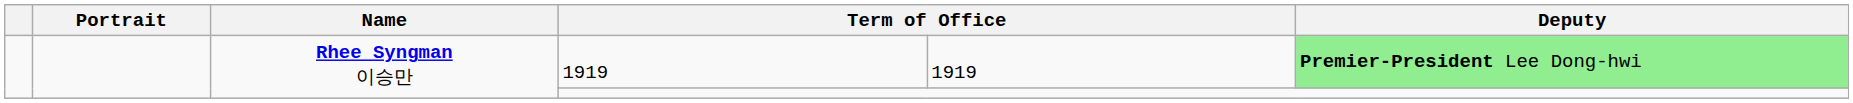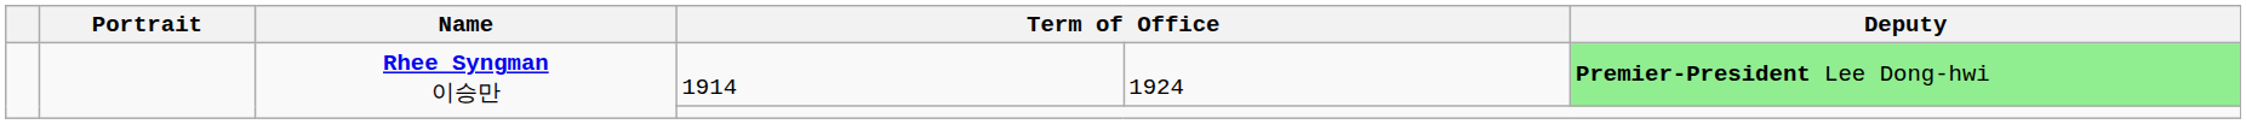row 2 | column 4: 1919 -> 1914
row 2 | column 5: 1919 -> 1924
